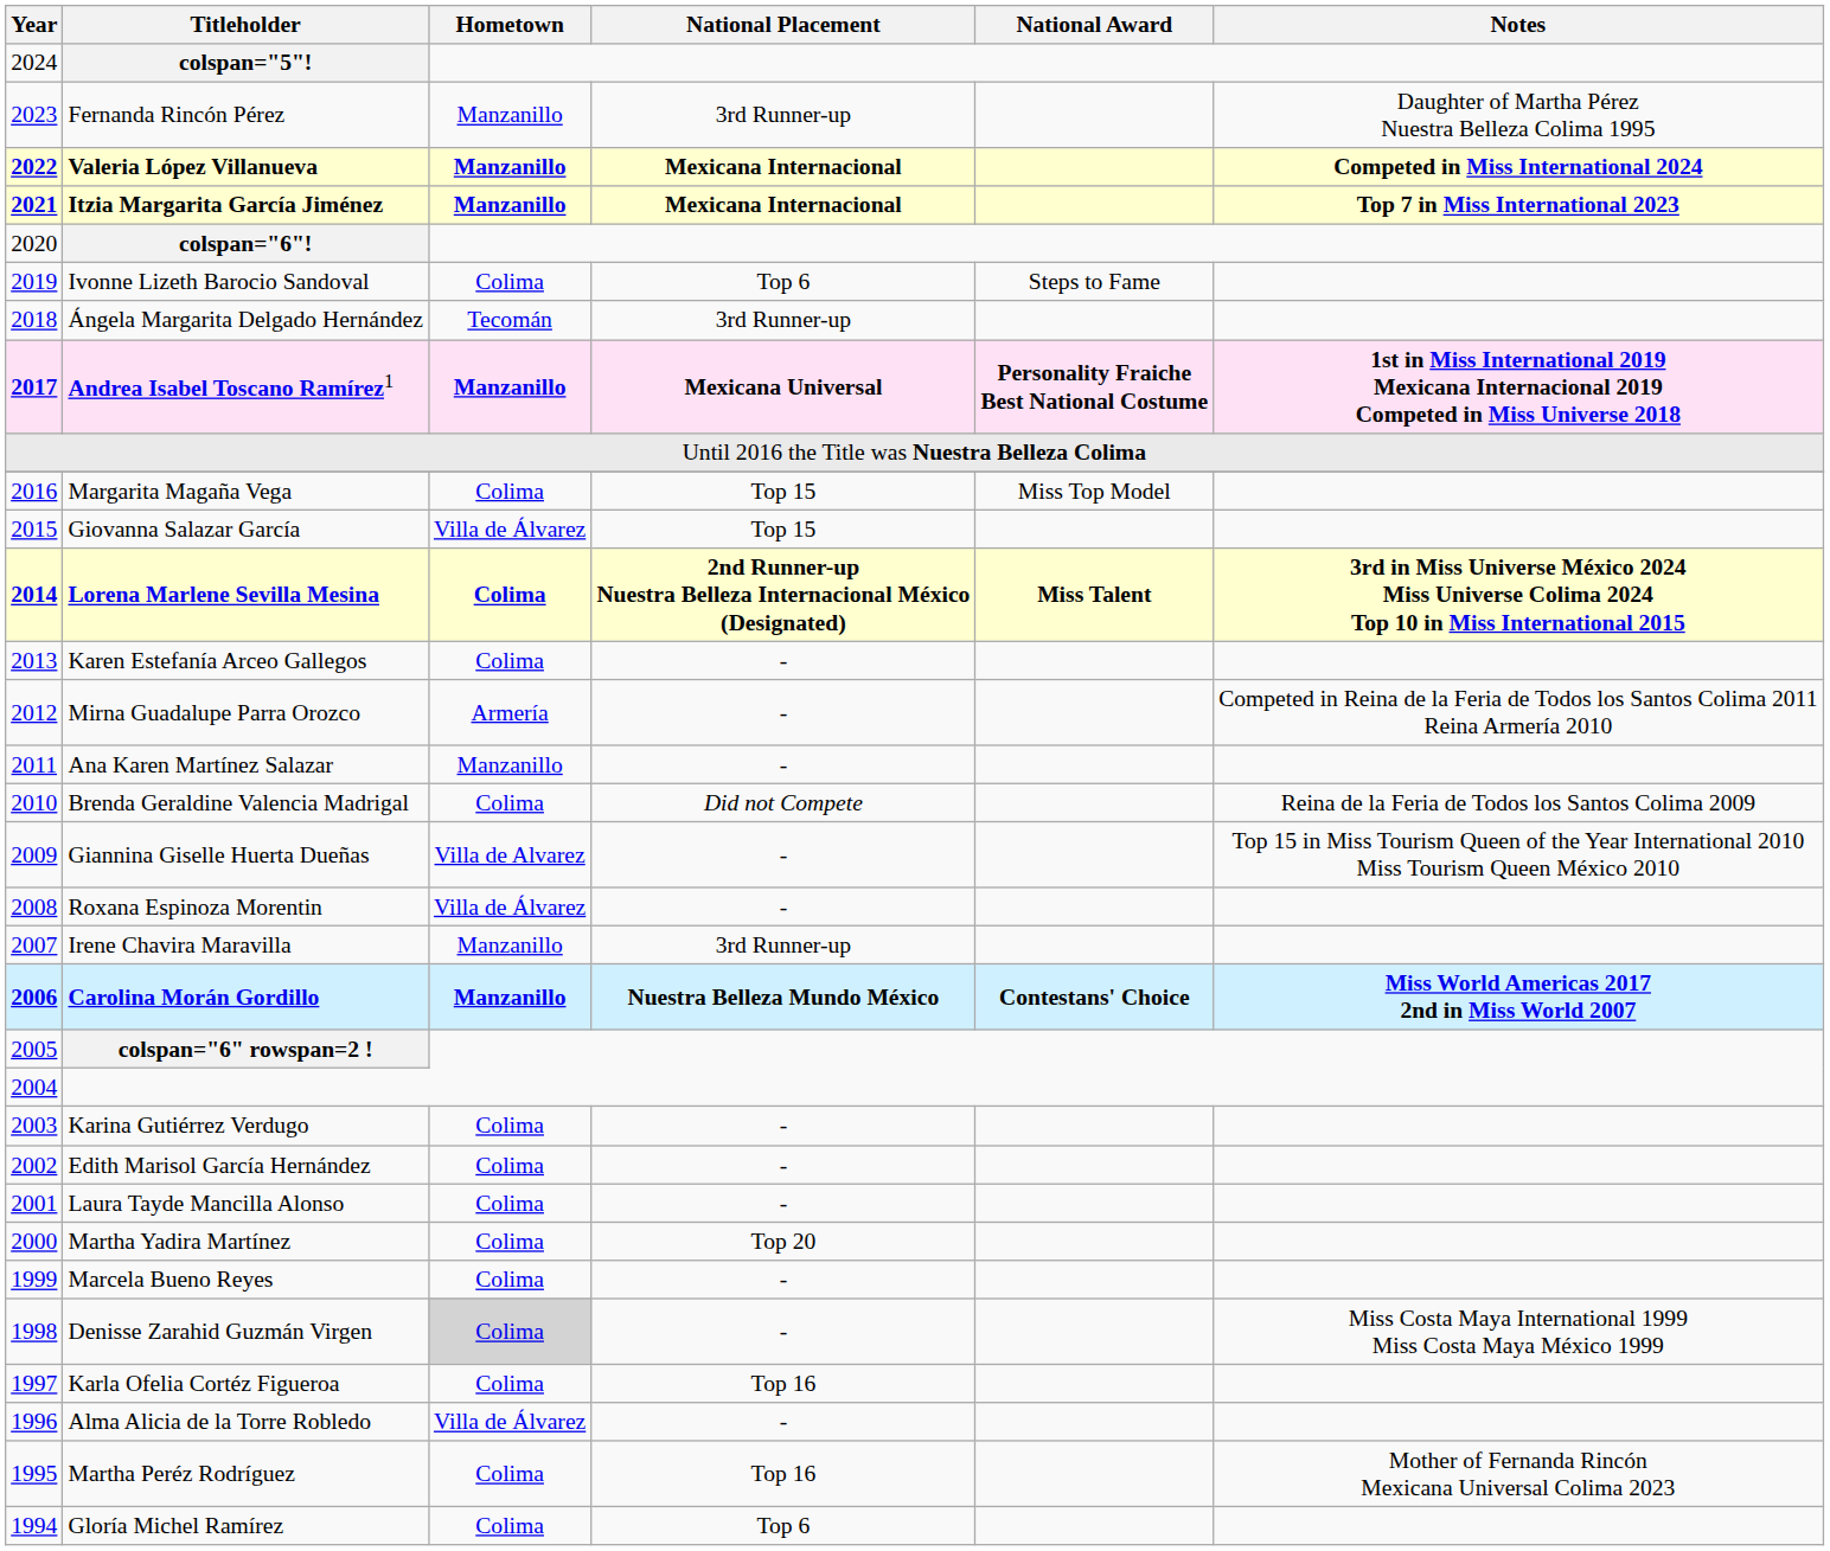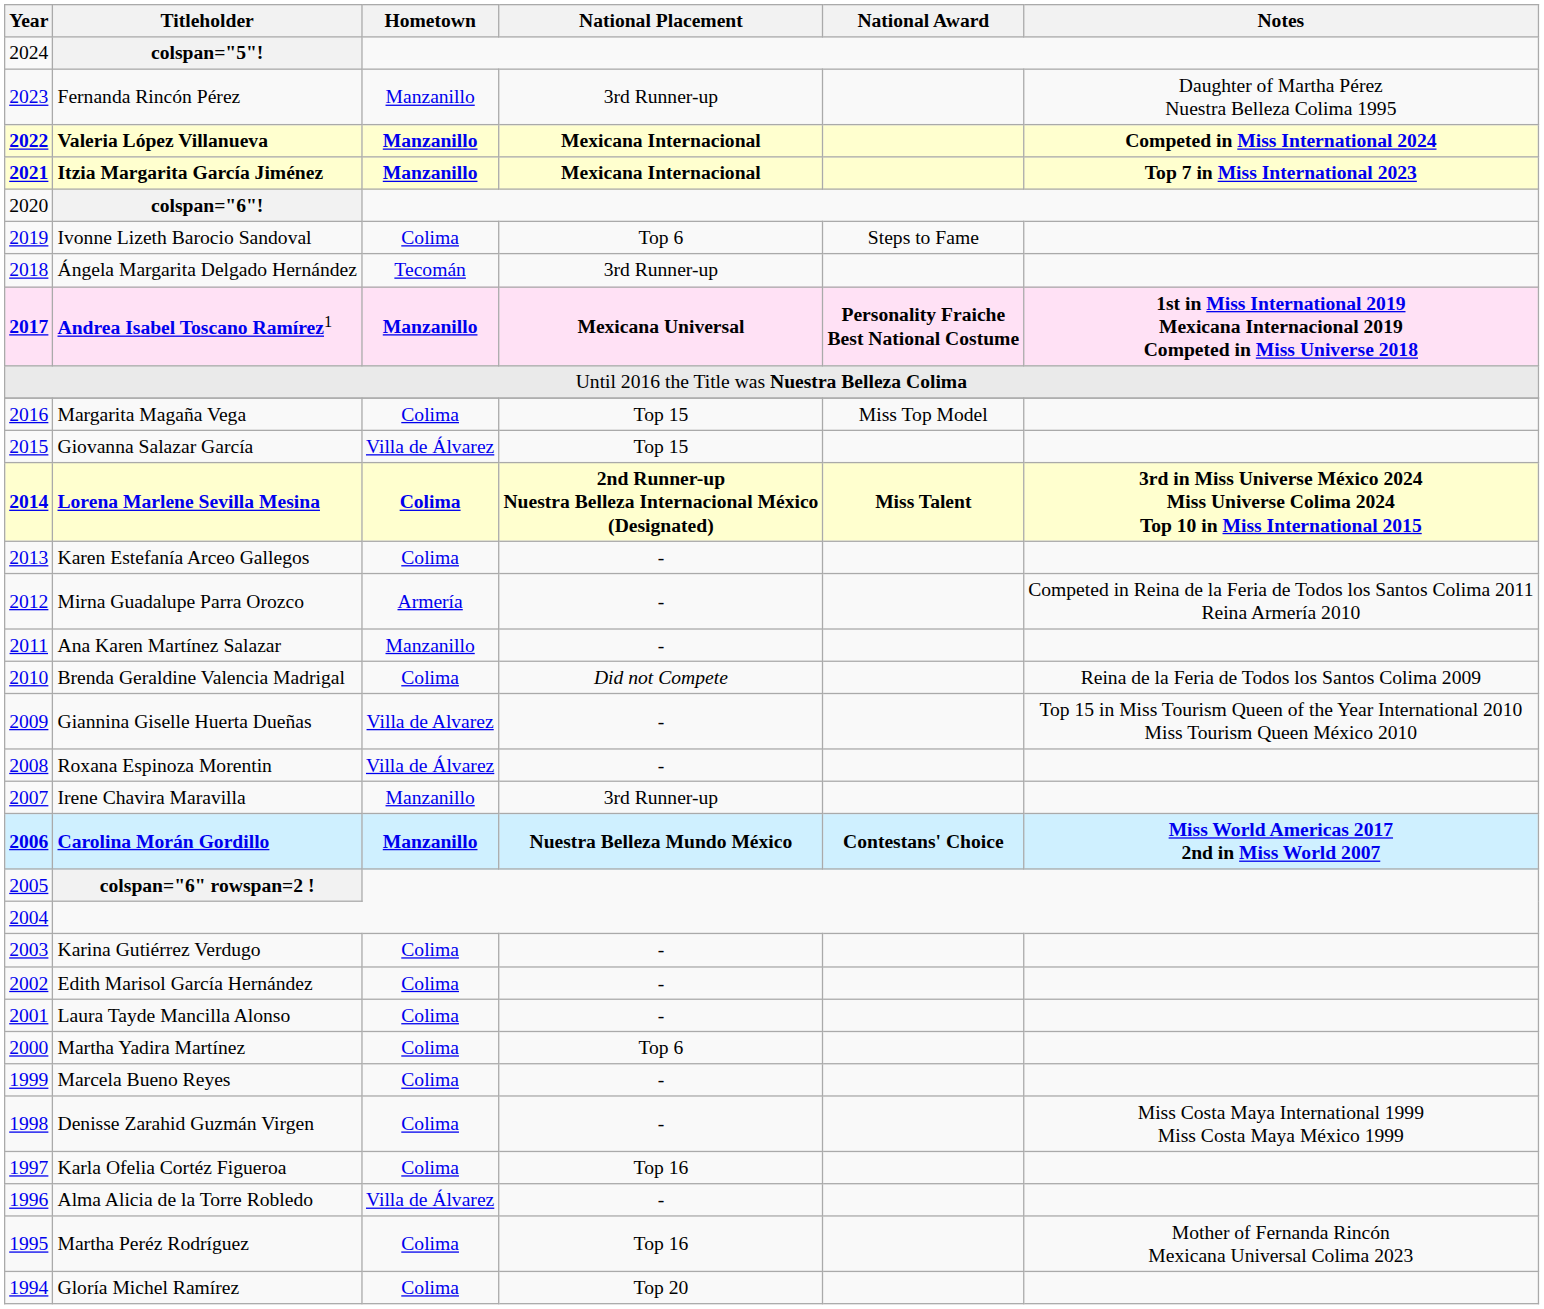Martha Yadira Martínez | National Placement: Top 20 -> Top 6
Denisse Zarahid Guzmán Virgen | Hometown: lightgrey background -> no background
Gloría Michel Ramírez | National Placement: Top 6 -> Top 20
